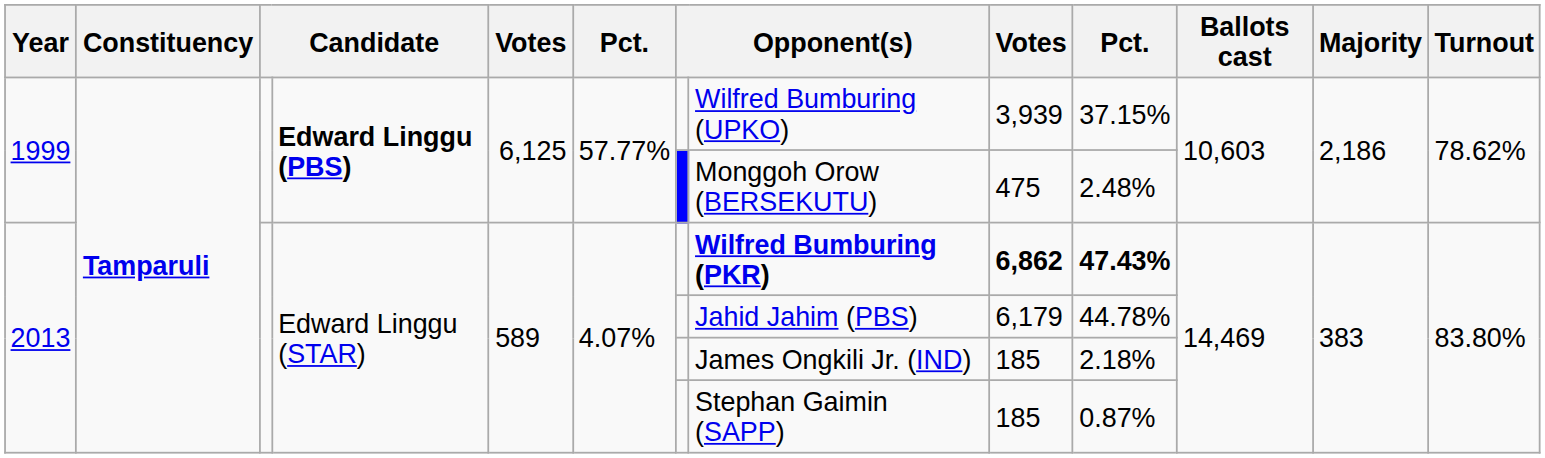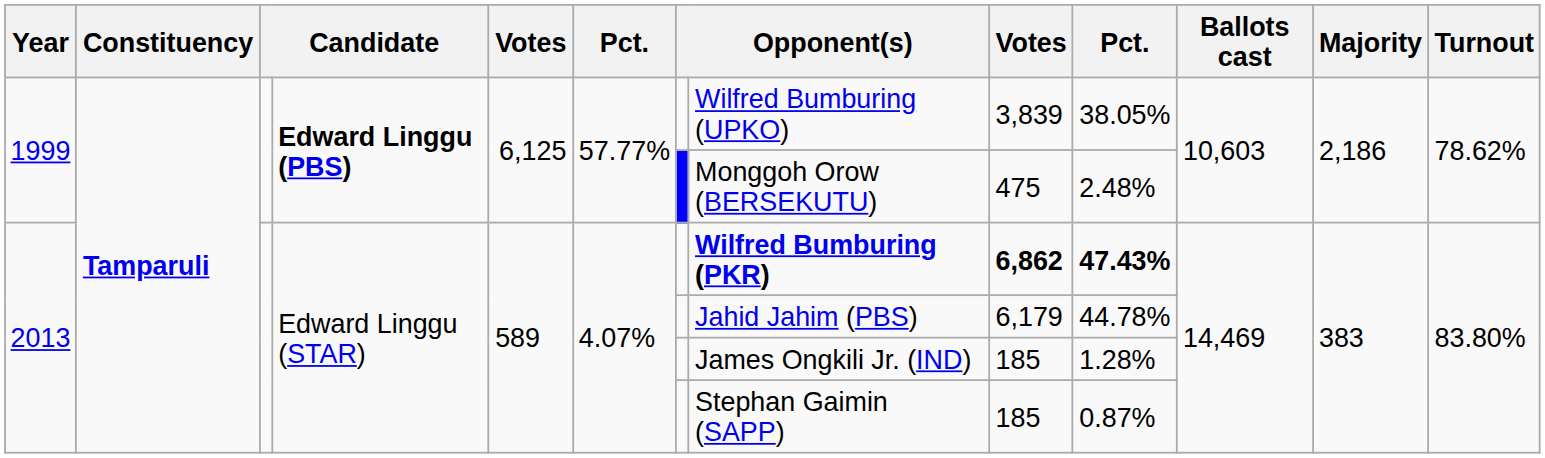row 2 | column 9: 3,939 -> 3,839
row 2 | column 10: 37.15% -> 38.05%
row 6 | column 10: 2.18% -> 1.28%
